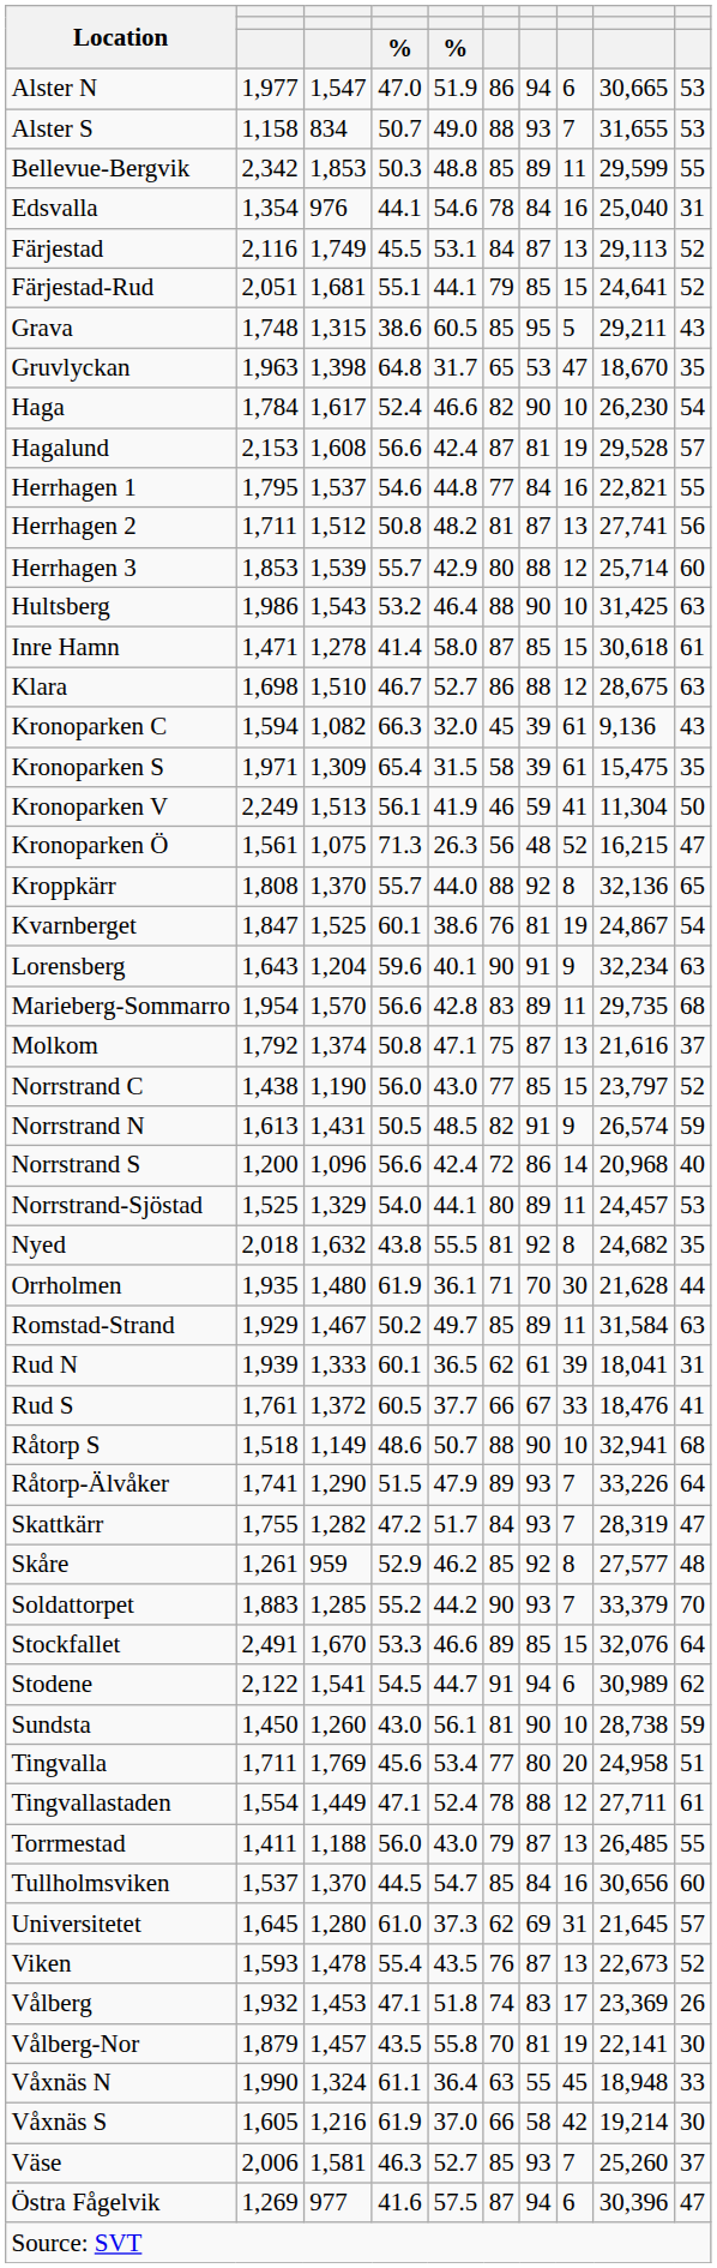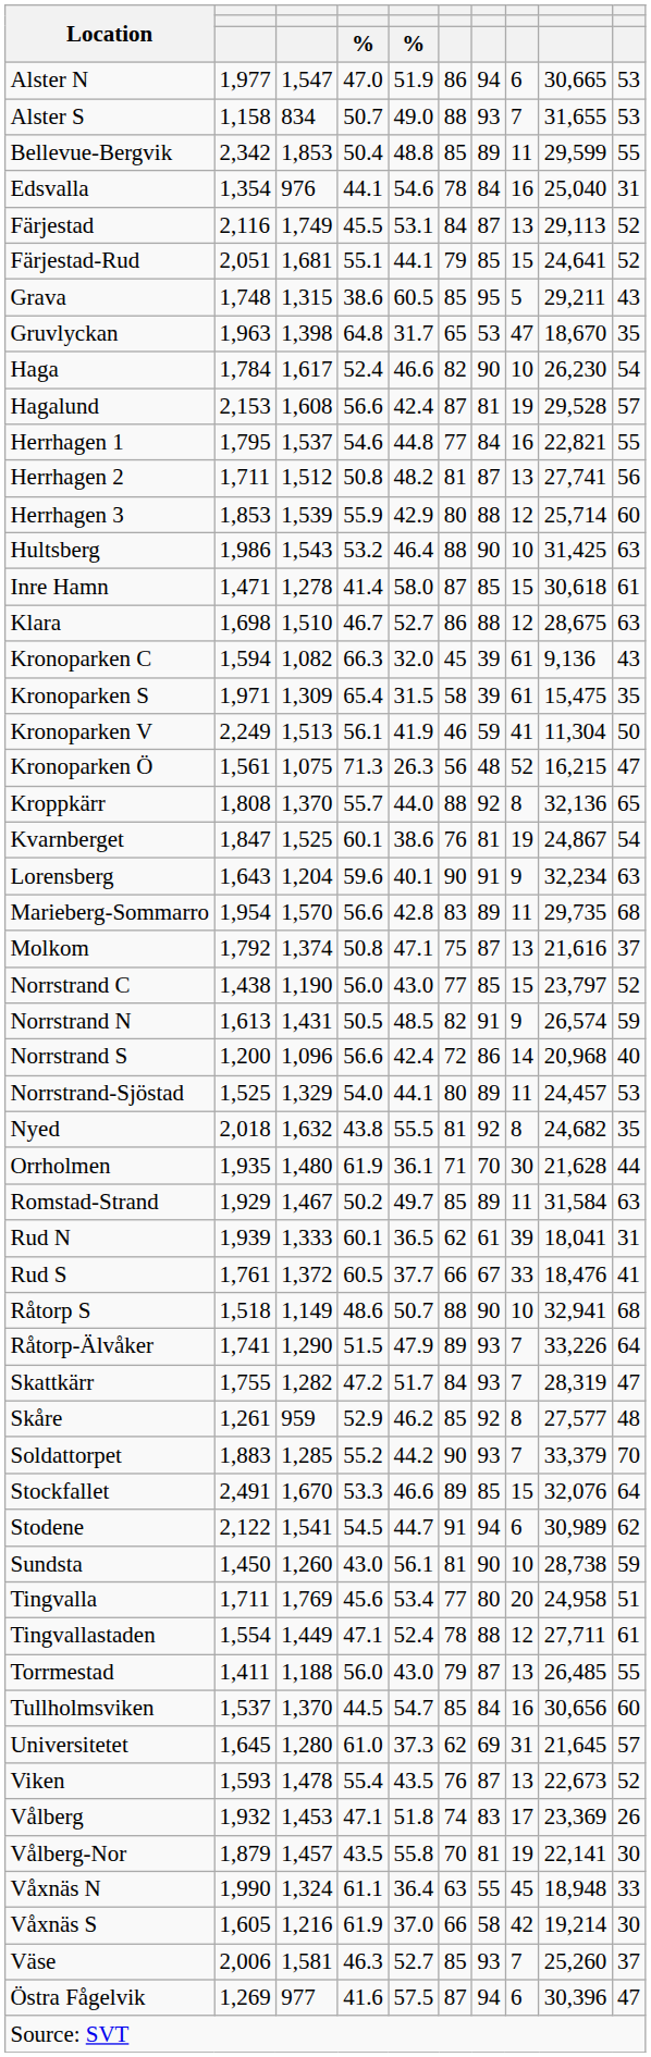Bellevue-Bergvik | column 4: 50.3 -> 50.4
Herrhagen 3 | column 4: 55.7 -> 55.9
